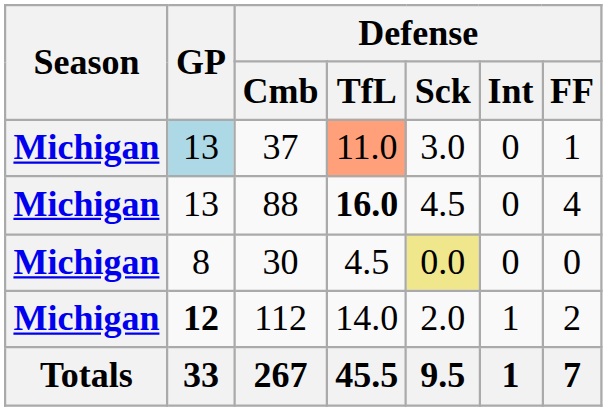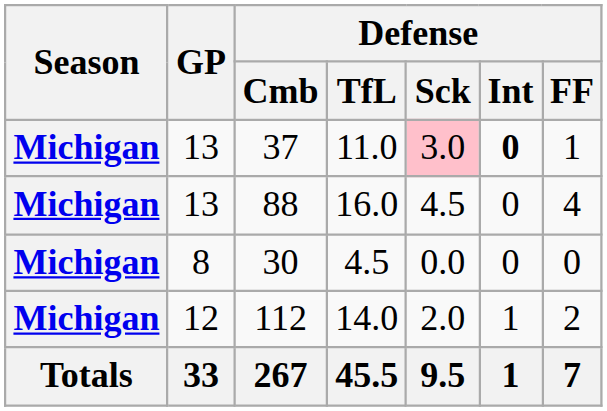37 | GP: lightblue background -> no background
37 | Defense / TfL: lightsalmon background -> no background
37 | Defense / Sck: no background -> pink background
37 | Defense / Int: normal -> bold
88 | Defense / TfL: bold -> normal
30 | Defense / Sck: khaki background -> no background
112 | GP: bold -> normal
